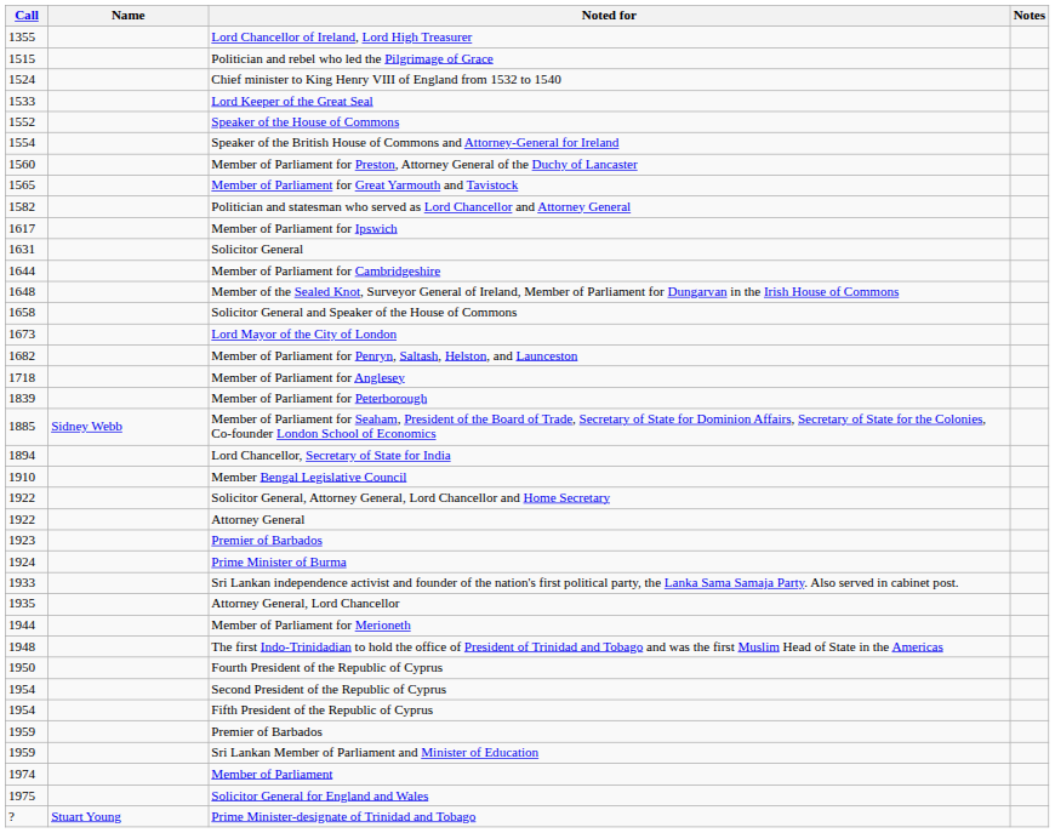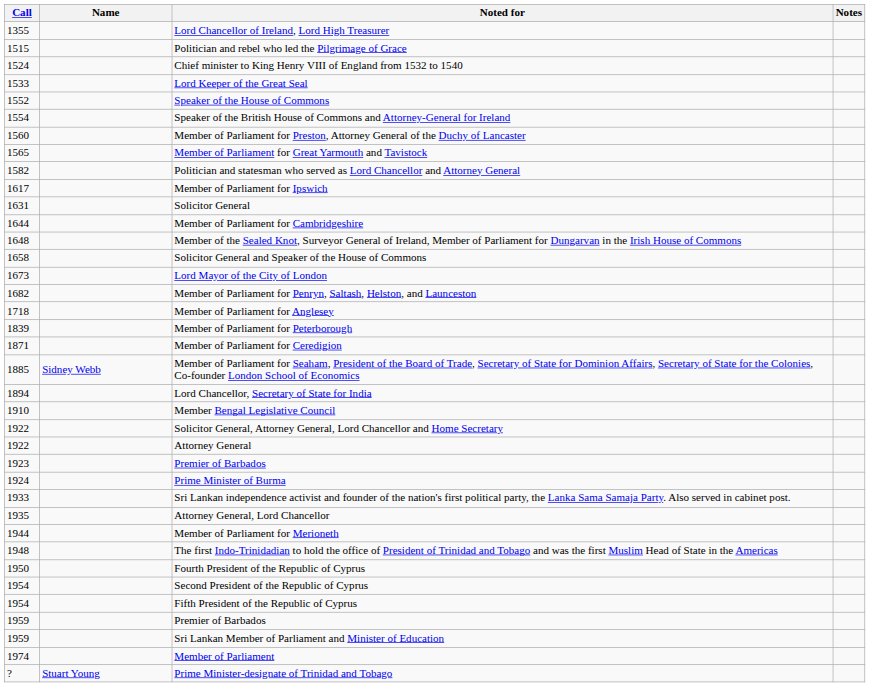+ row: 1871 | Member of Parliament for Ceredigion
- row: 1975 | Solicitor General for England and Wales
